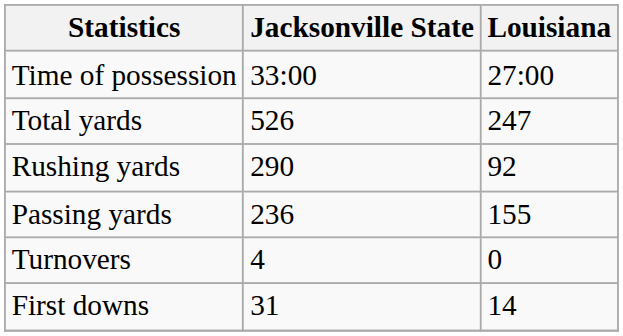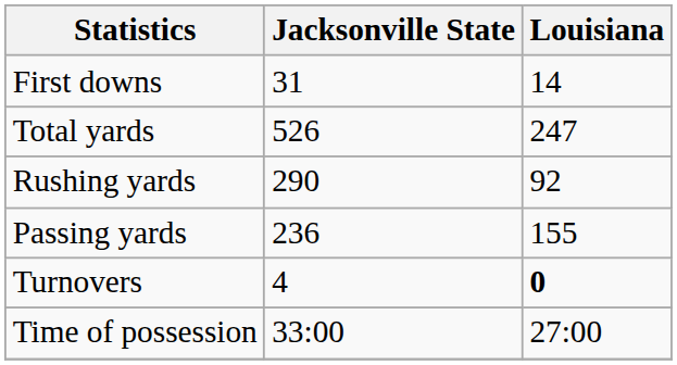rows swapped: First downs <-> Time of possession
Turnovers | Louisiana: normal -> bold
